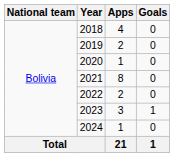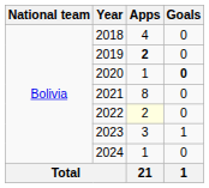2019 | Apps: normal -> bold
2020 | Goals: normal -> bold
2022 | Apps: no background -> lightyellow background
